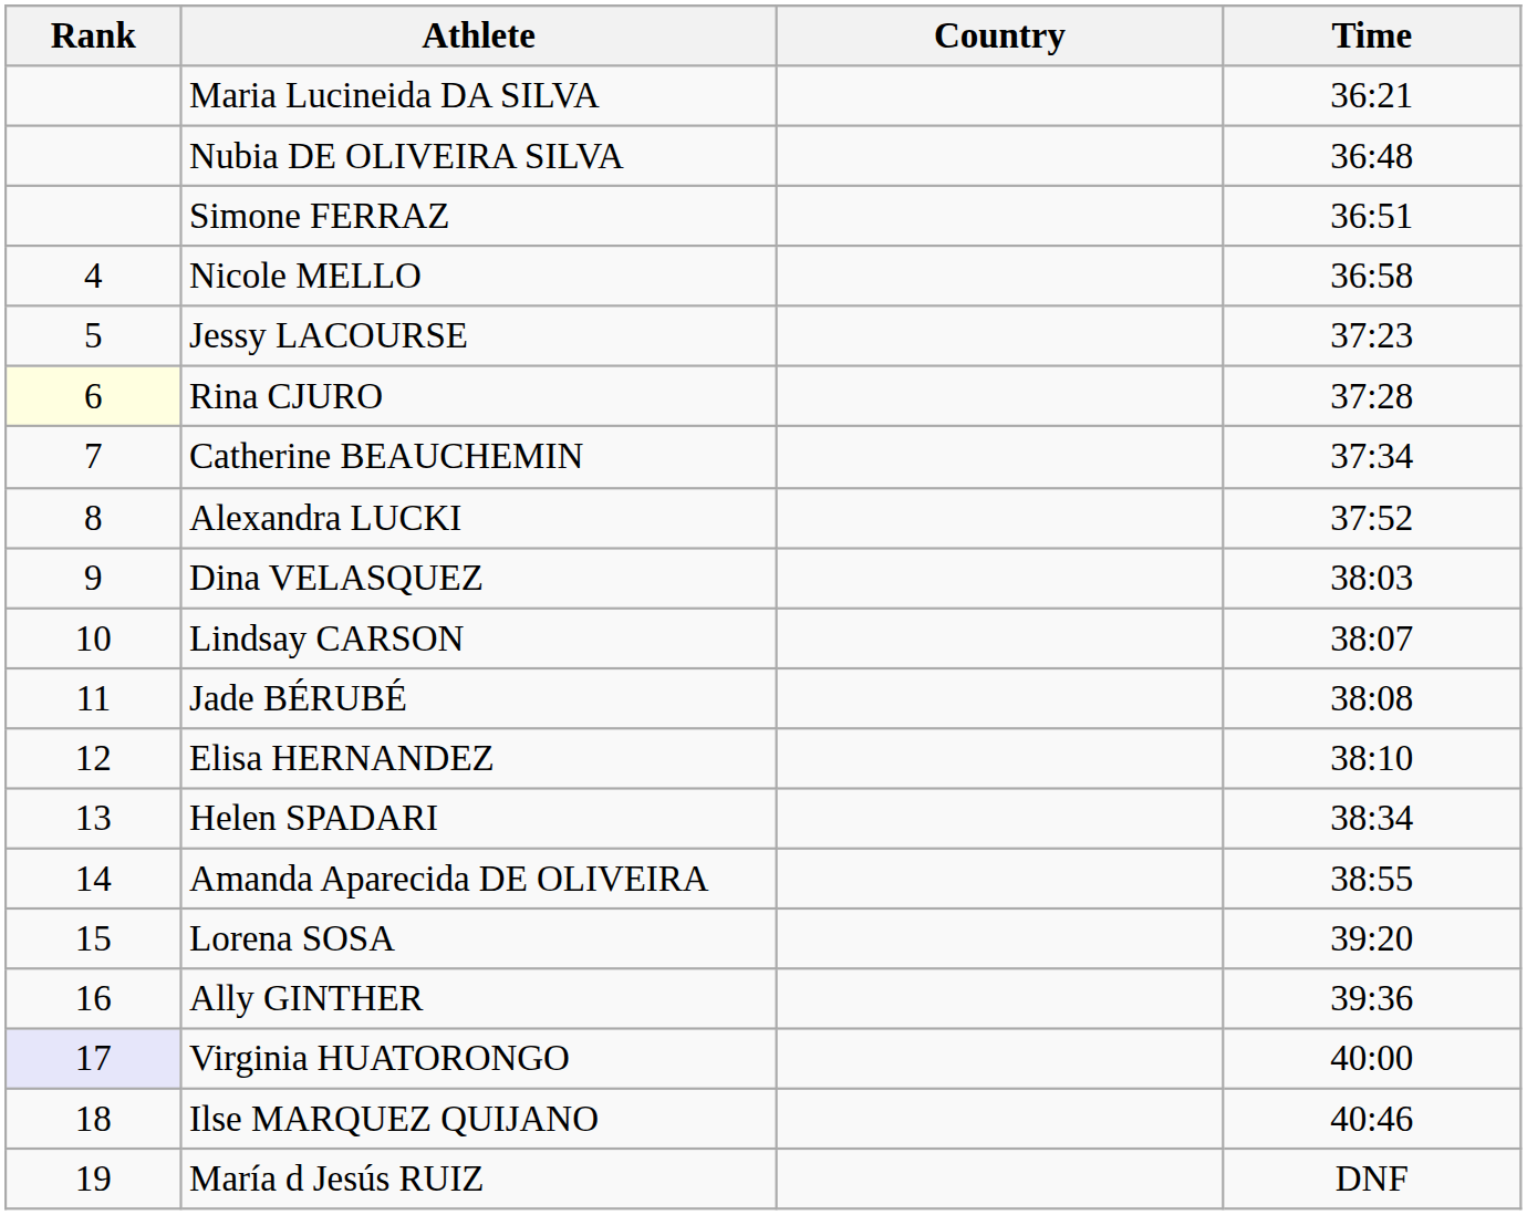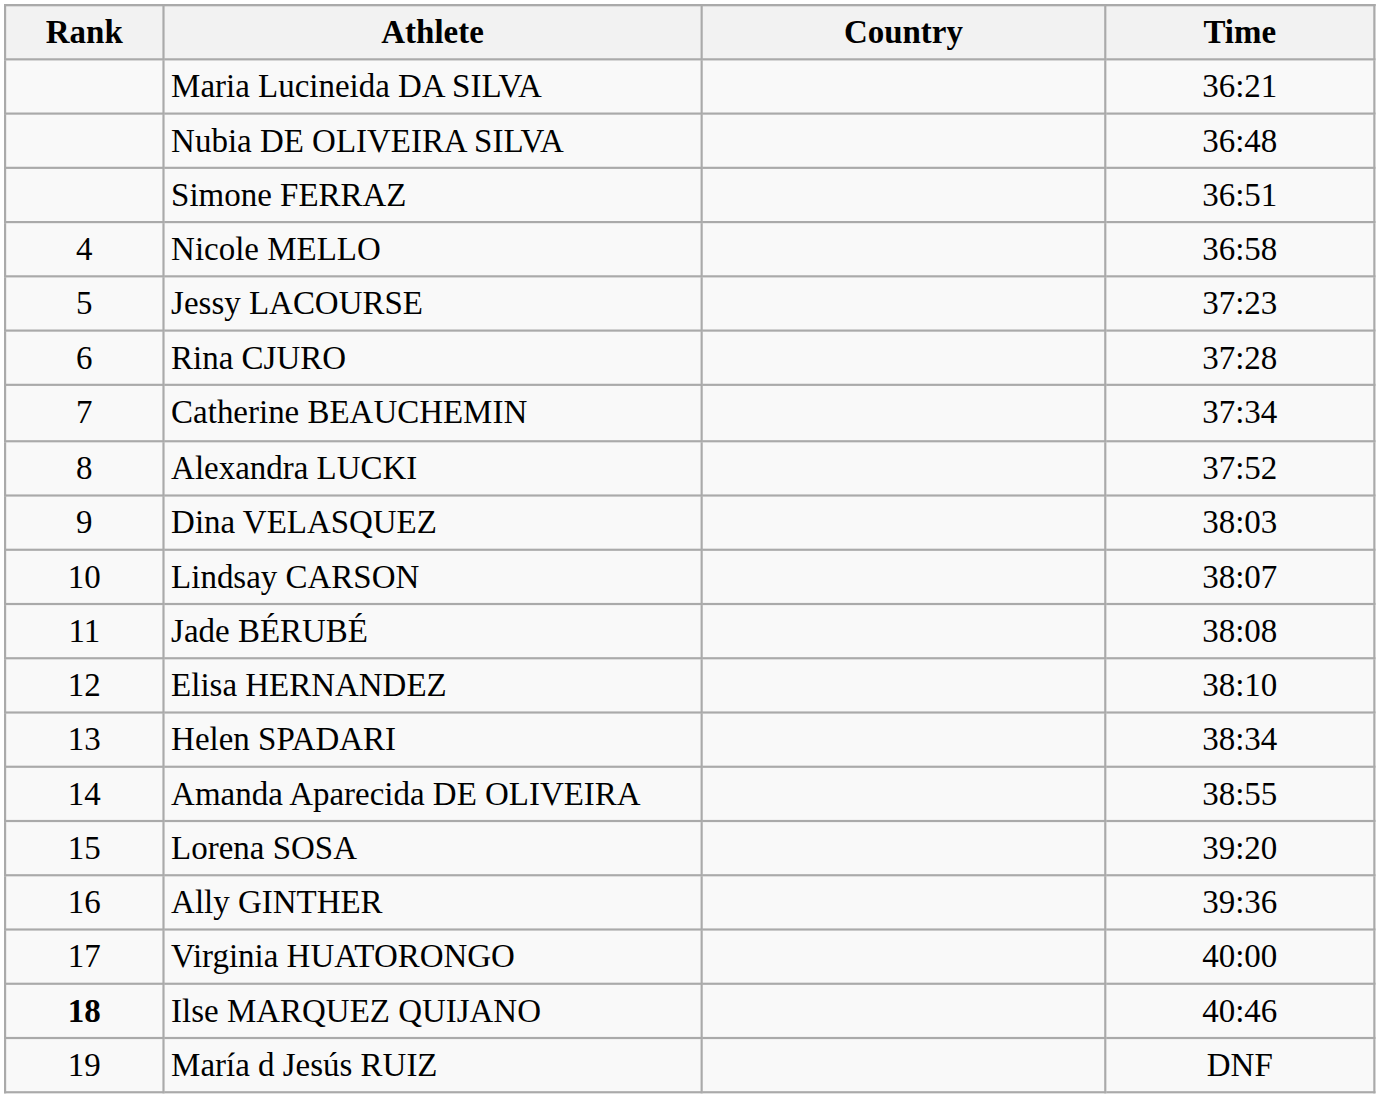Rina CJURO | Rank: lightyellow background -> no background
Virginia HUATORONGO | Rank: lavender background -> no background
Ilse MARQUEZ QUIJANO | Rank: normal -> bold
